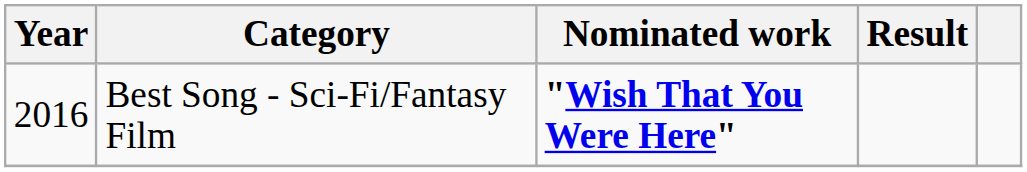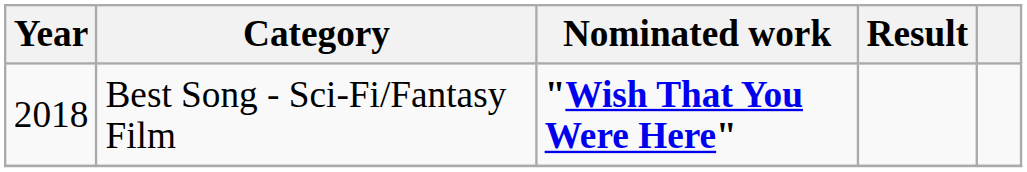Best Song - Sci-Fi/Fantasy Film | Year: 2016 -> 2018
